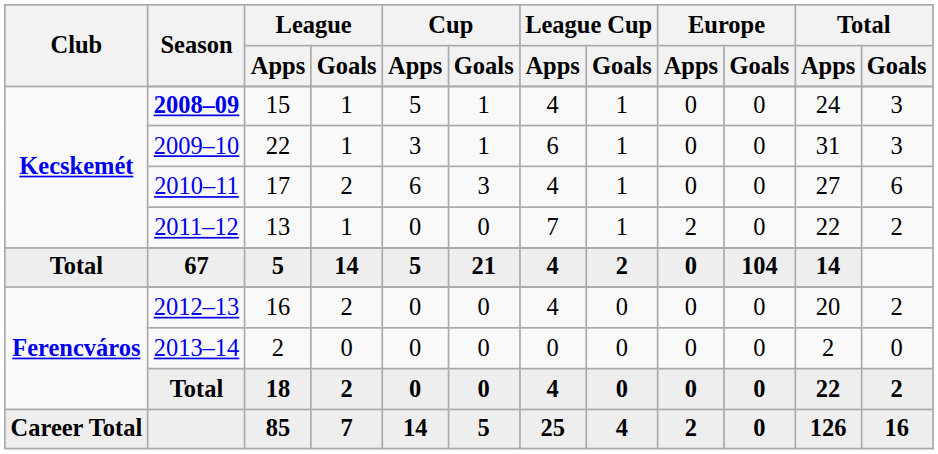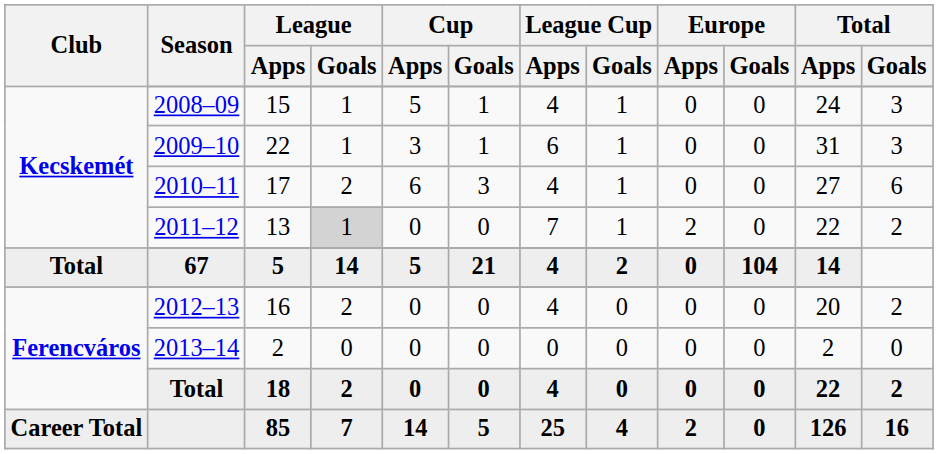15 | Season: bold -> normal
13 | League / Goals: no background -> lightgrey background
